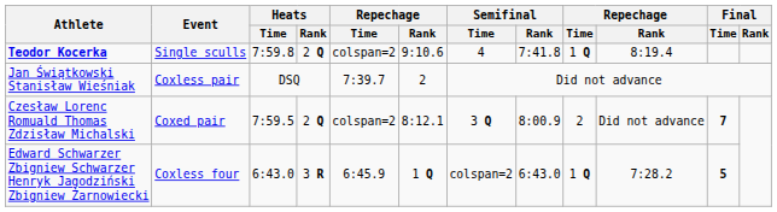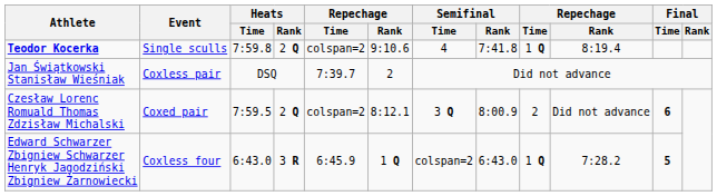Czesław Lorenc Romuald Thomas Zdzisław Michalski | Final / Time: 7 -> 6
